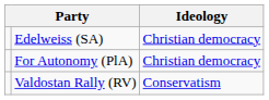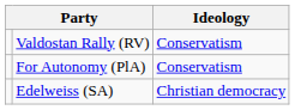rows swapped: Edelweiss (SA) <-> Valdostan Rally (RV)
For Autonomy (PlA) | Ideology: Christian democracy -> Conservatism
